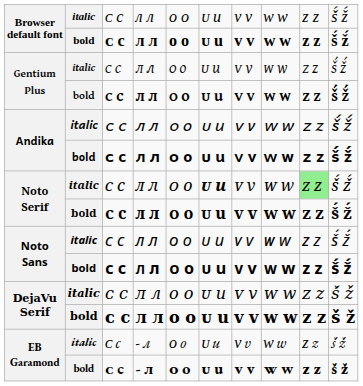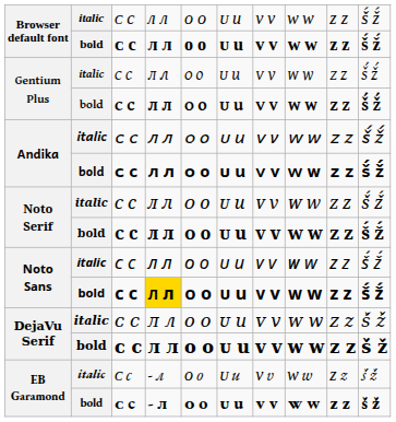Noto Serif / italic | column 6: bold -> normal
Noto Serif / italic | column 9: lightgreen background -> no background
Noto Sans / bold | column 4: no background -> gold background
